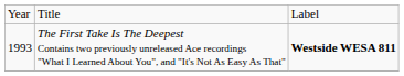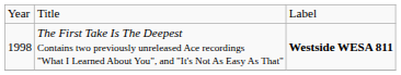row 2 | column 1: 1993 -> 1998
